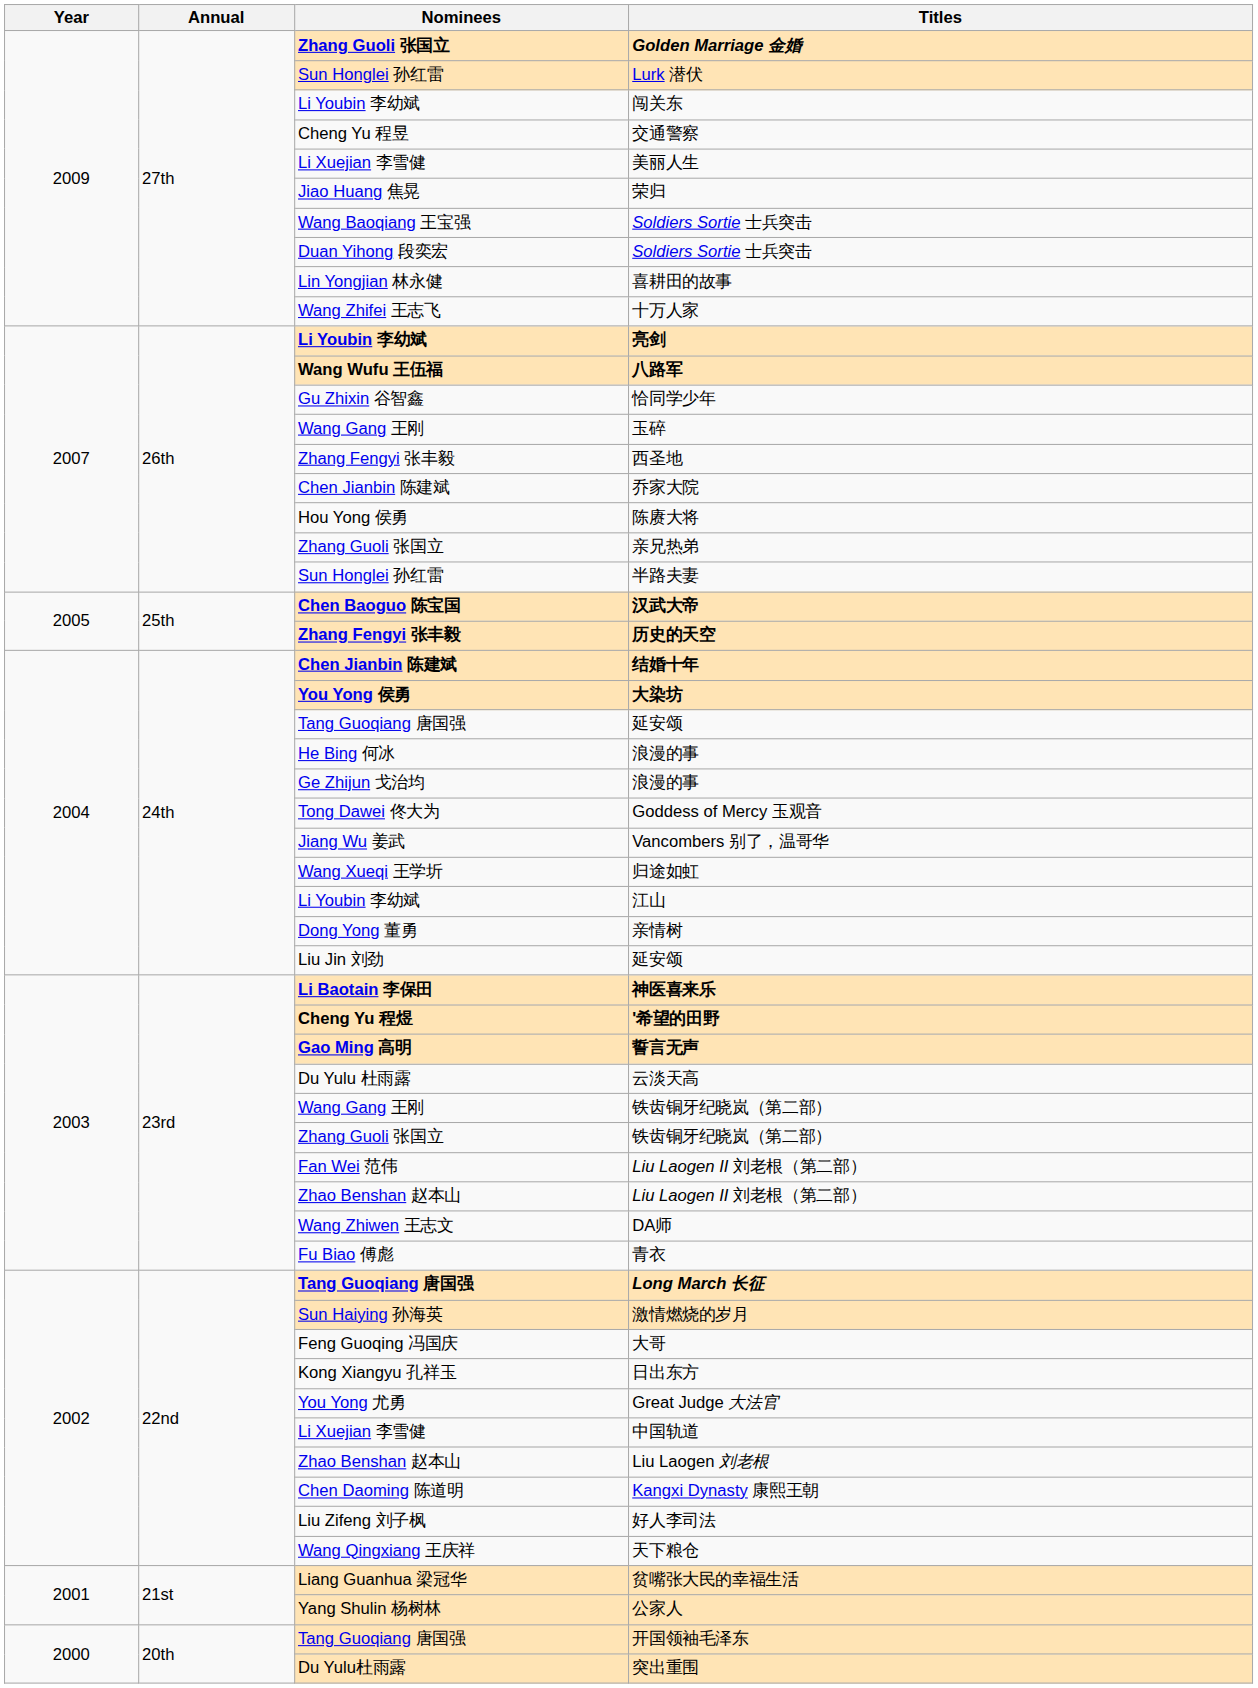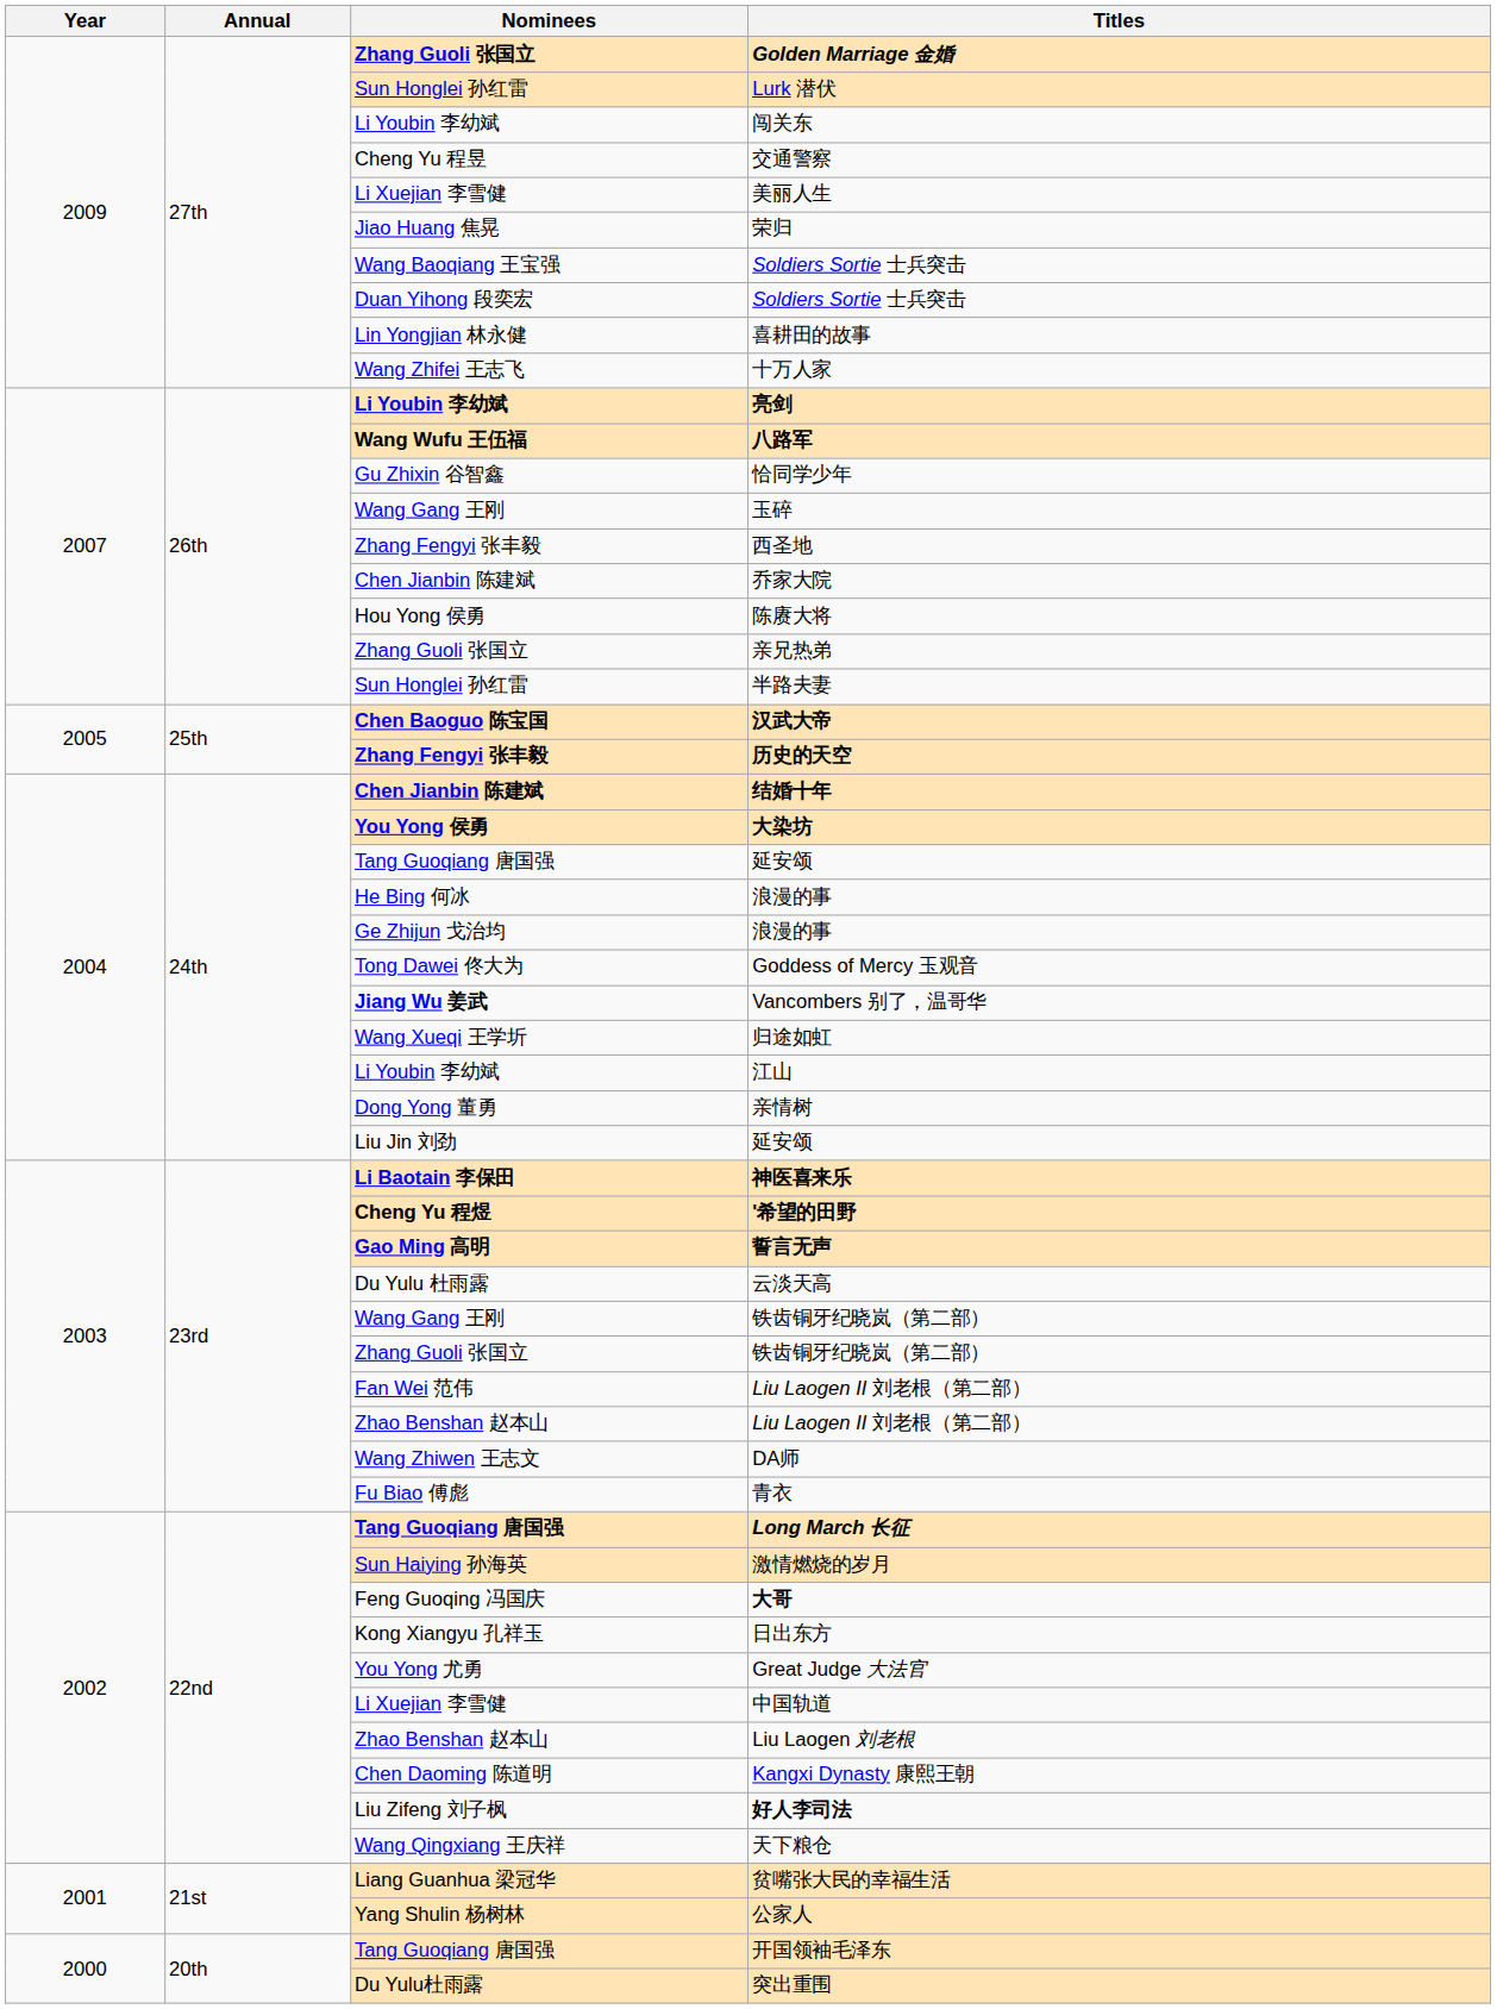Vancombers 别了，温哥华 | Nominees: normal -> bold
大哥 | Titles: normal -> bold
好人李司法 | Titles: normal -> bold
